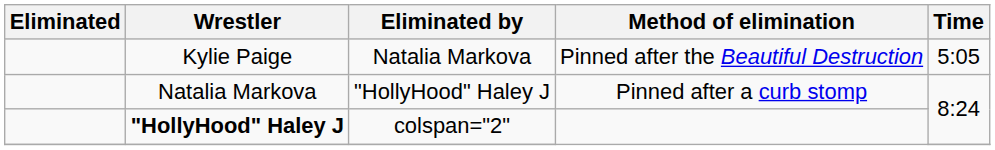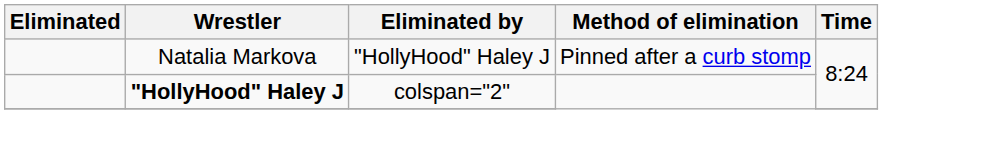- row: Kylie Paige | Natalia Markova | Pinned after the Beautiful Destruction | 5:05
